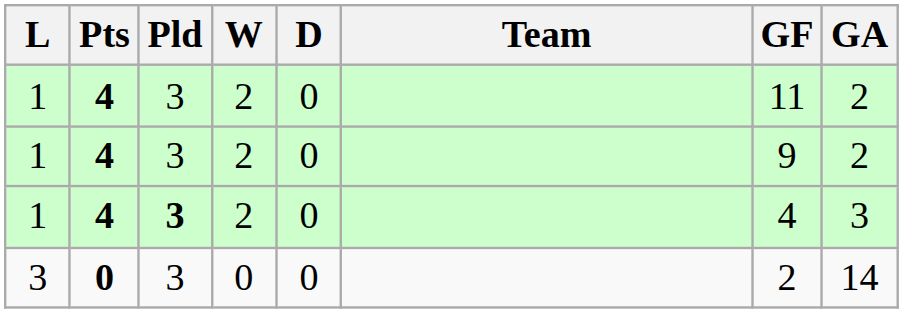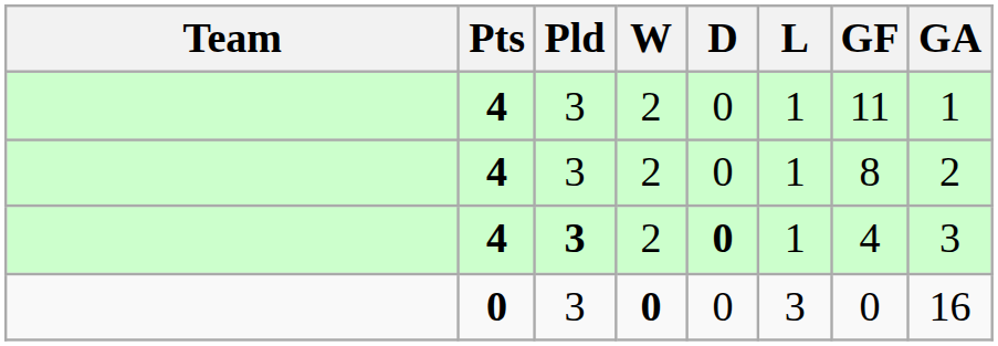columns swapped: Team <-> L
row 2 | GA: 2 -> 1
row 3 | GF: 9 -> 8
row 4 | D: normal -> bold
row 5 | W: normal -> bold
row 5 | GF: 2 -> 0
row 5 | GA: 14 -> 16
